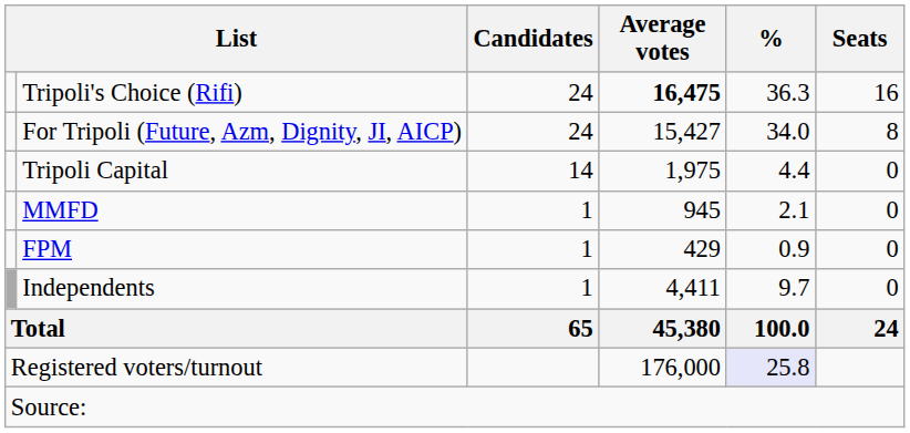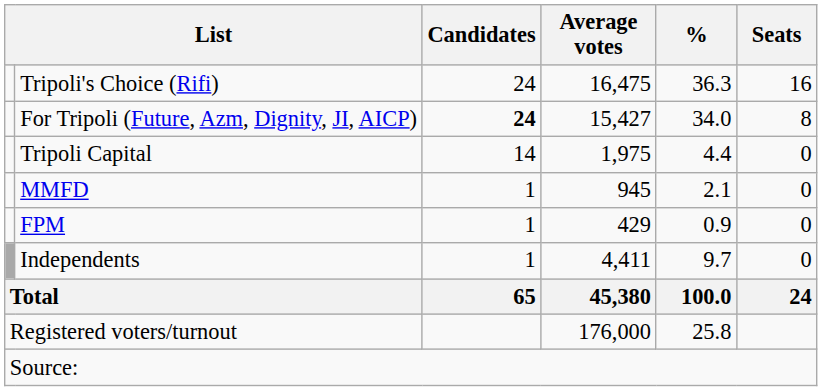Tripoli's Choice (Rifi) | Average votes: bold -> normal
For Tripoli (Future, Azm, Dignity, JI, AICP) | Candidates: normal -> bold
Registered voters/turnout | %: lavender background -> no background
